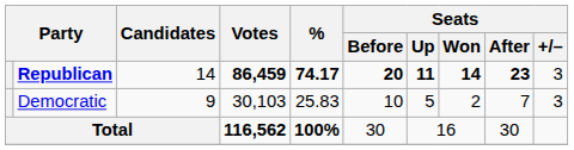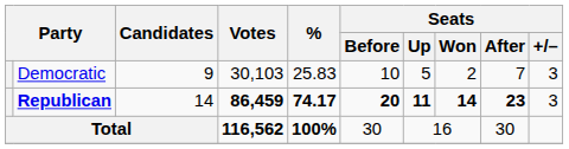rows swapped: Republican <-> Democratic
